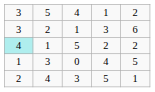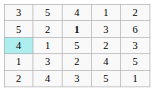row 2 | column 1: 3 -> 5
row 2 | column 3: normal -> bold
row 3 | column 5: 2 -> 3
row 4 | column 3: 0 -> 2
